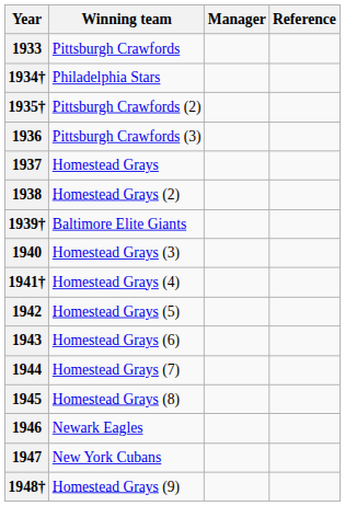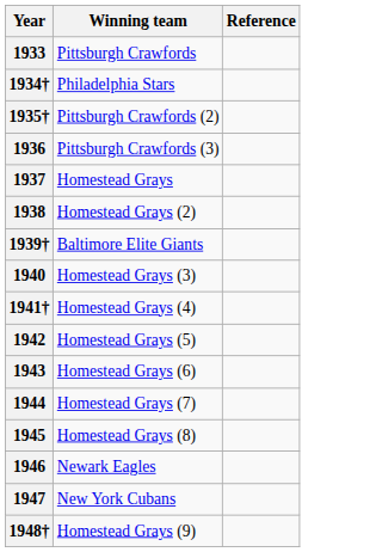- column: Manager
